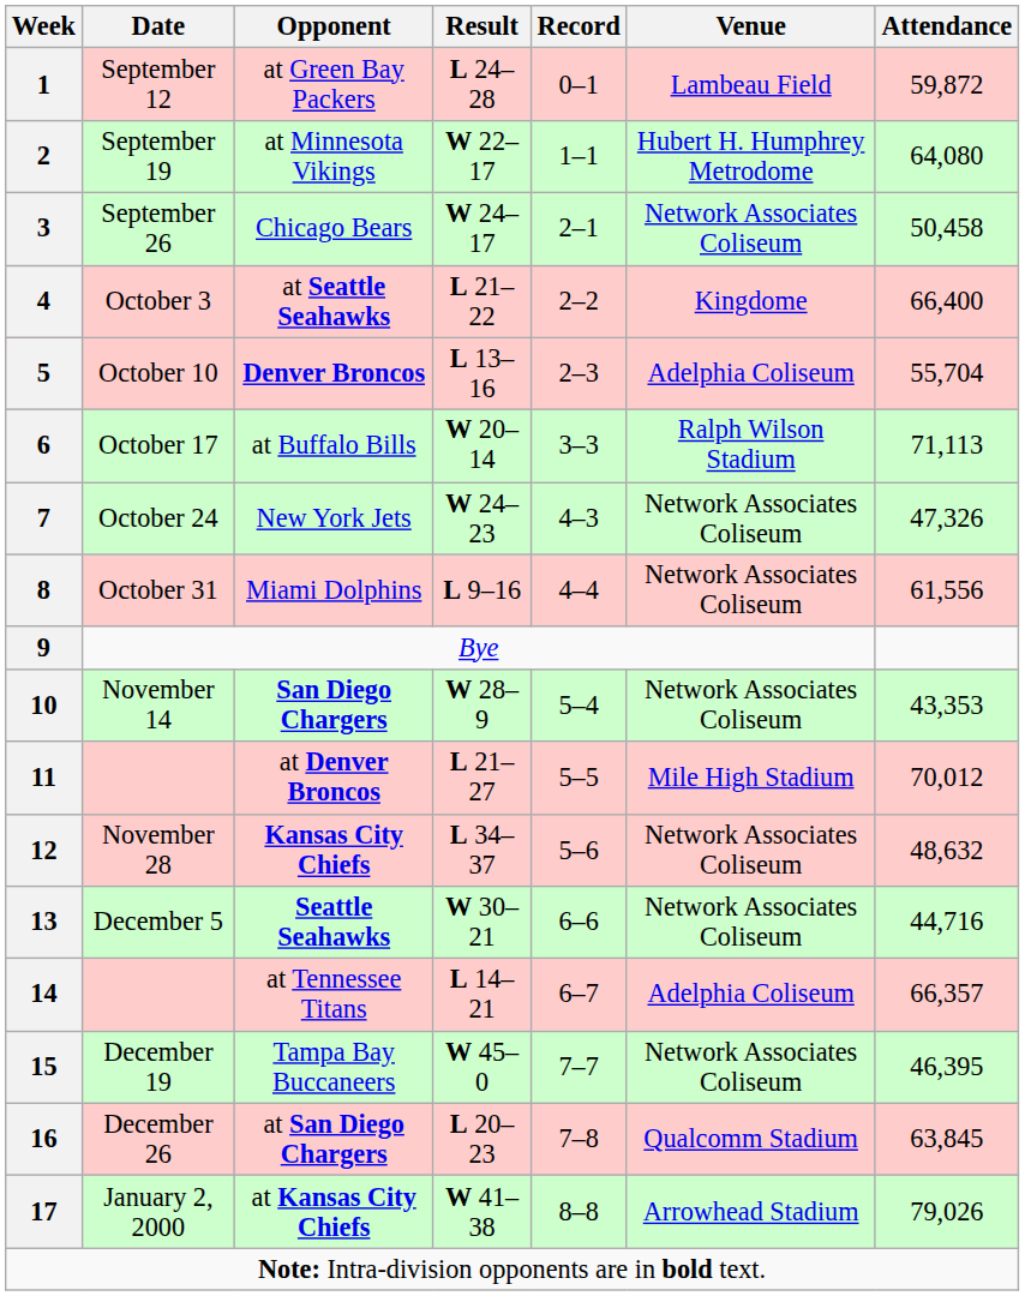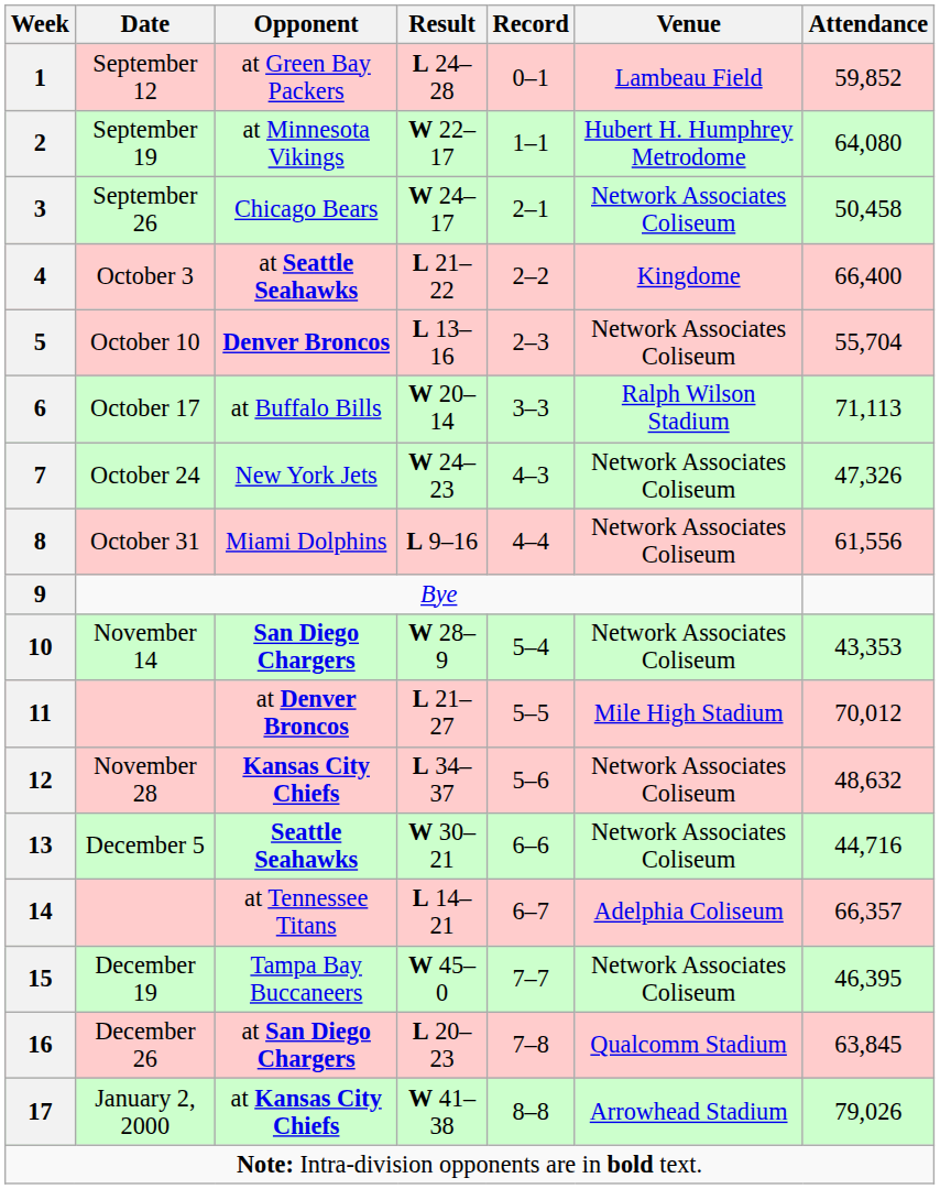1 | Attendance: 59,872 -> 59,852
5 | Venue: Adelphia Coliseum -> Network Associates Coliseum
